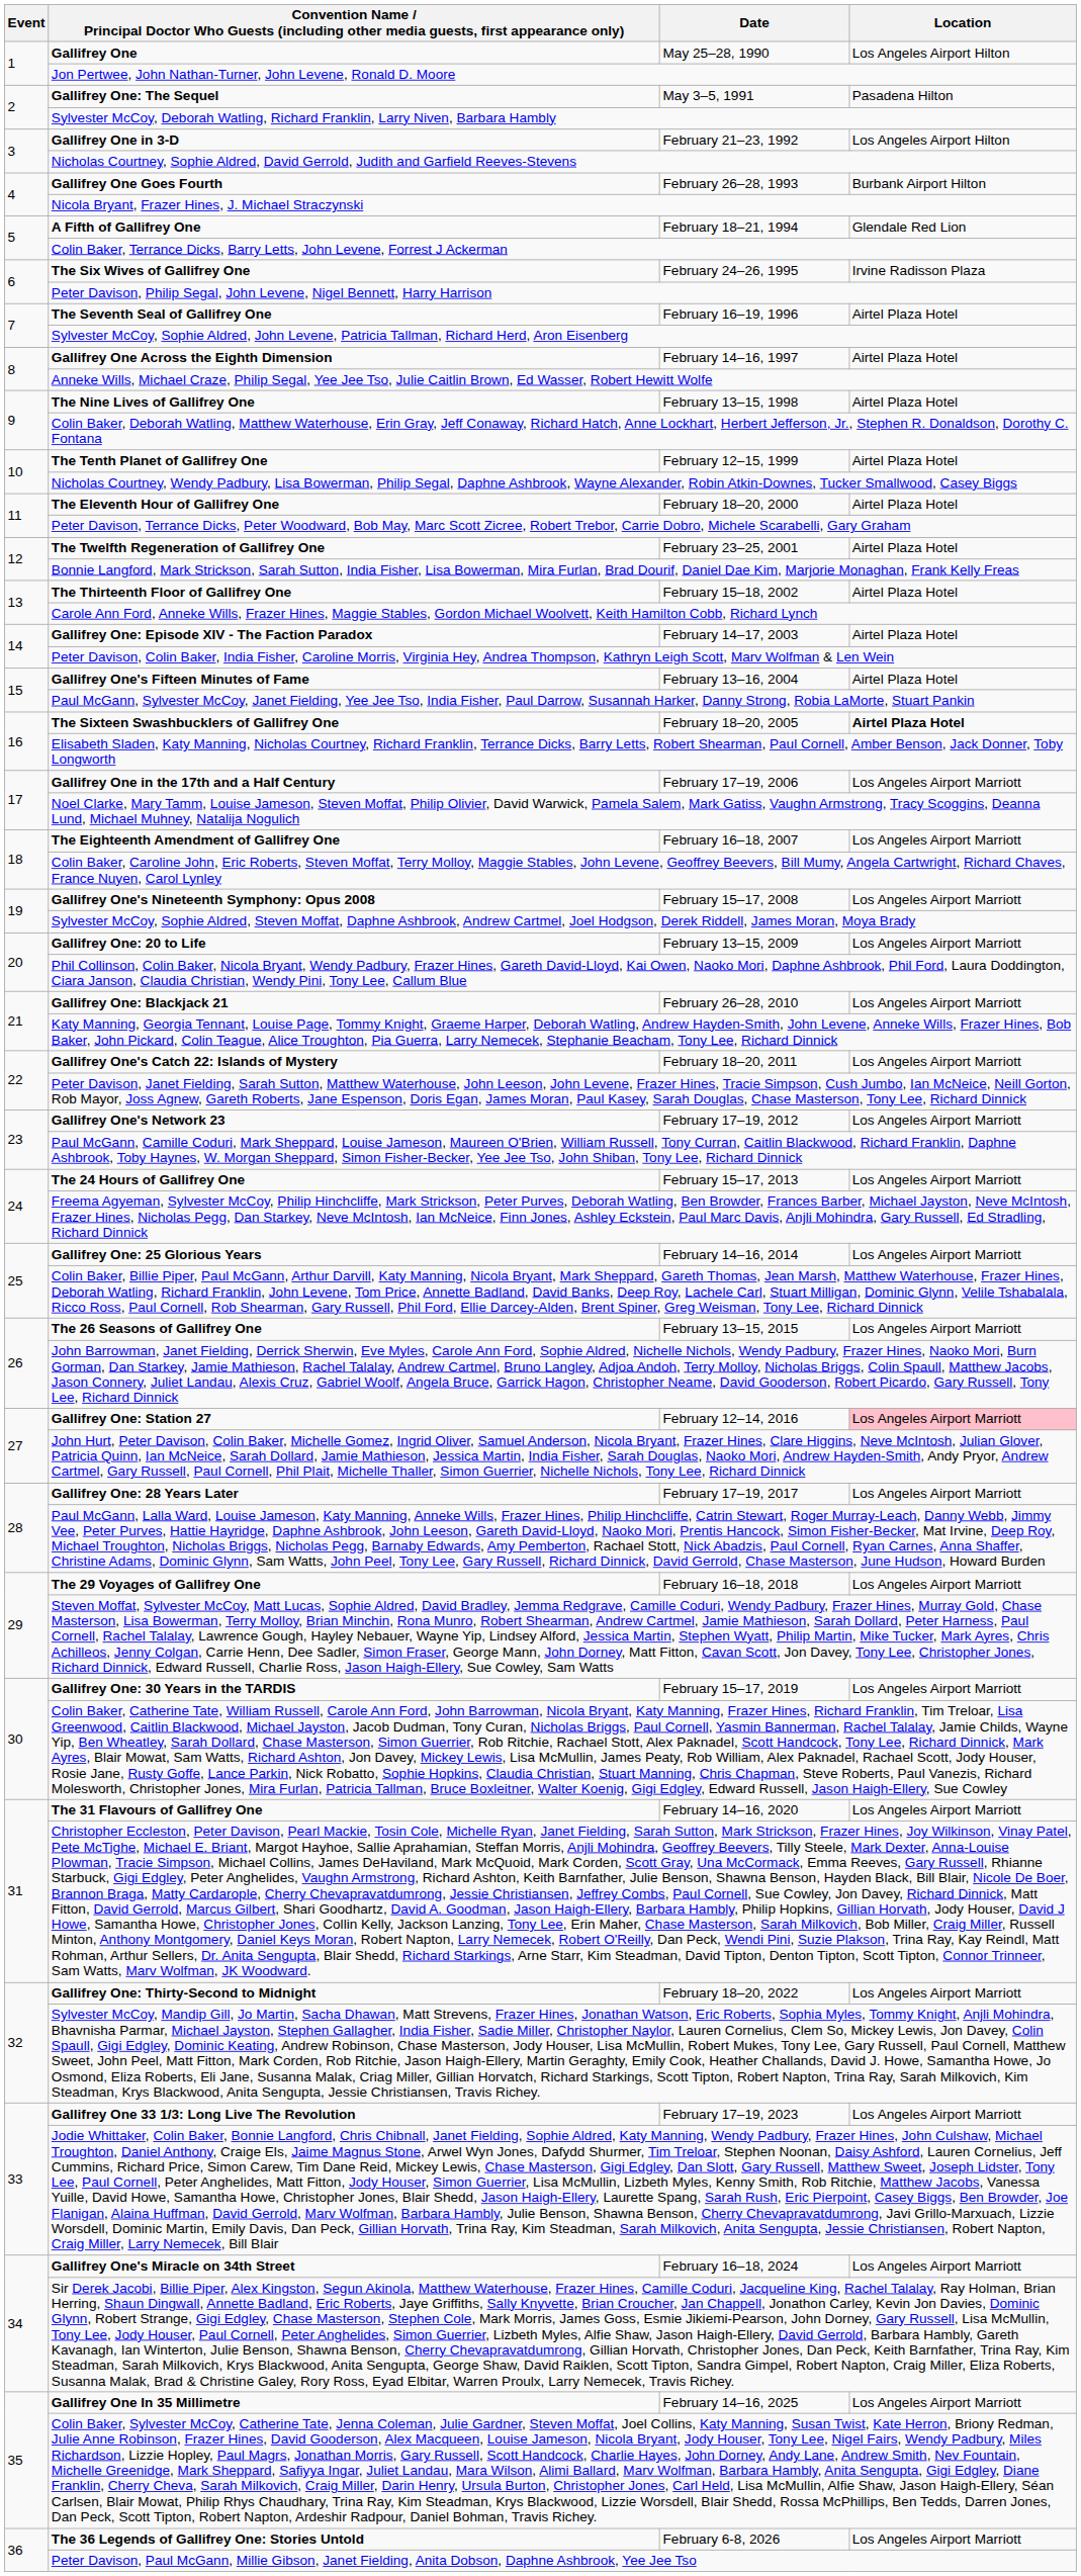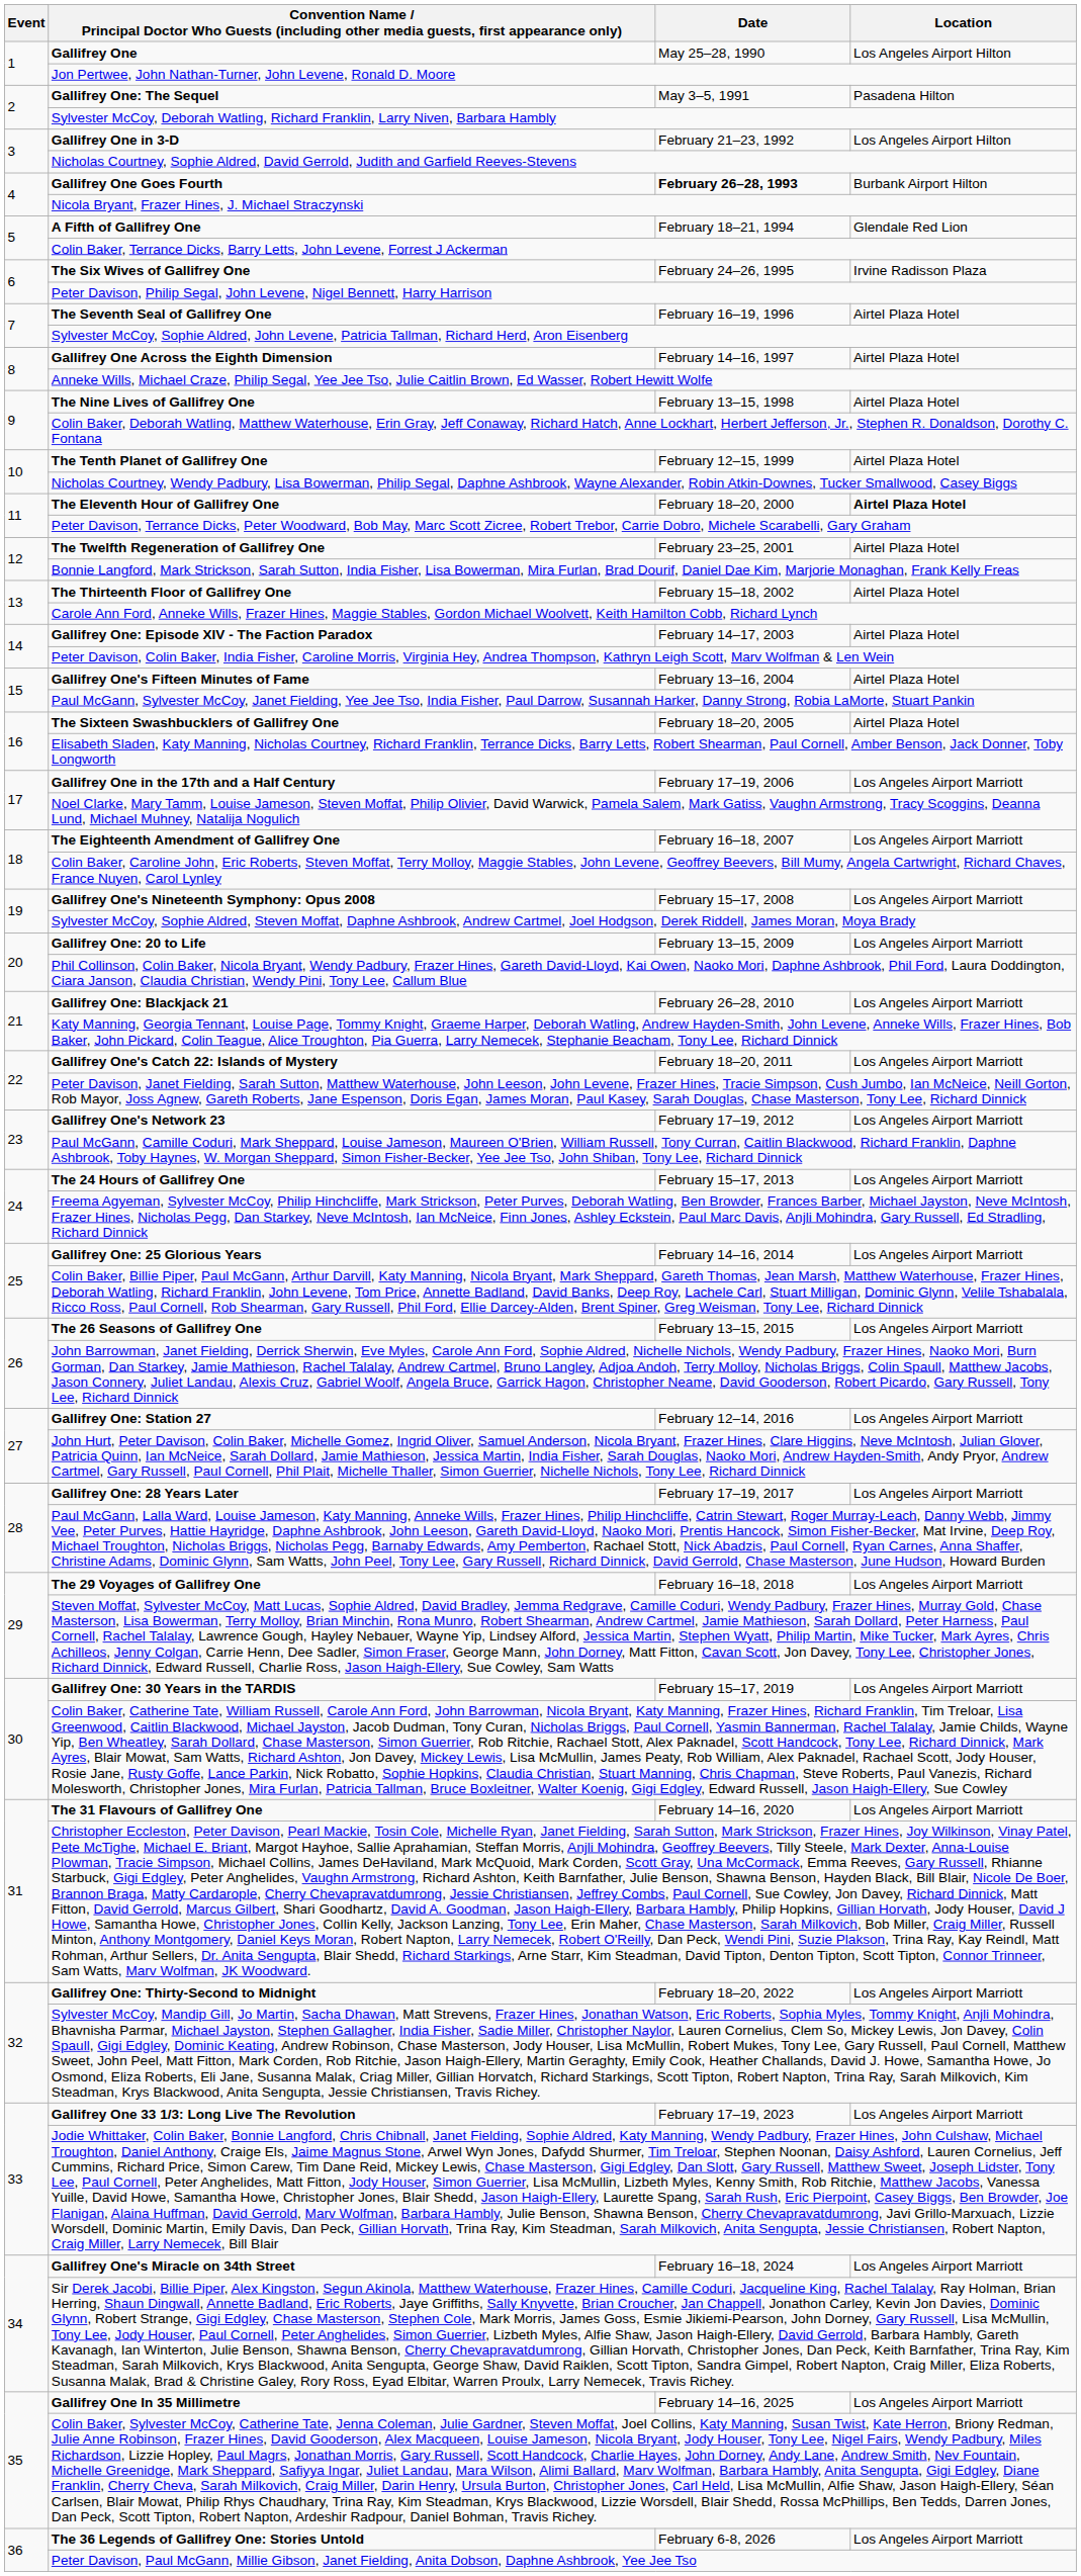Gallifrey One Goes Fourth | Date: normal -> bold
The Eleventh Hour of Gallifrey One | Location: normal -> bold
The Sixteen Swashbucklers of Gallifrey One | Location: bold -> normal
Gallifrey One: Station 27 | Location: pink background -> no background
